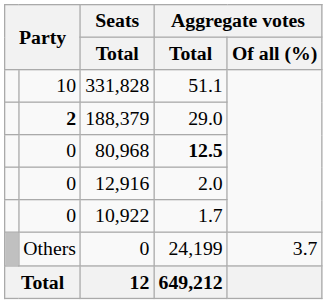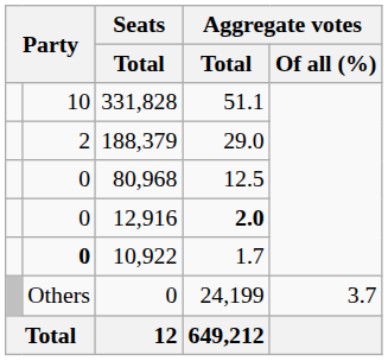188,379 | column 2: bold -> normal
80,968 | Aggregate votes / Total: bold -> normal
12,916 | Aggregate votes / Total: normal -> bold
10,922 | column 2: normal -> bold
